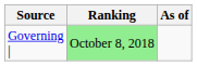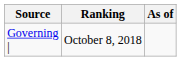row 2 | Ranking: lightgreen background -> no background
